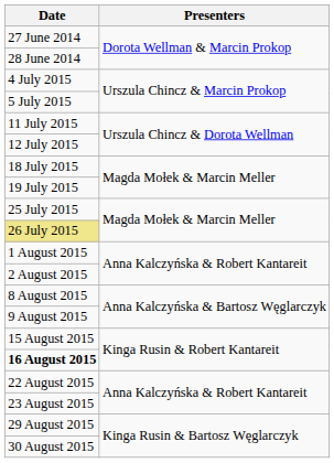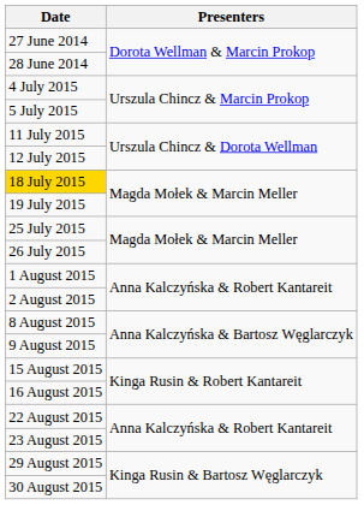18 July 2015 | Date: no background -> gold background
26 July 2015 | Date: khaki background -> no background
16 August 2015 | Date: bold -> normal
